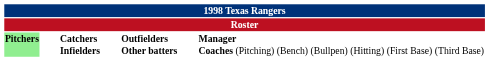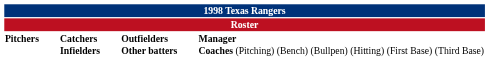Pitchers | column 1: lightgreen background -> no background
